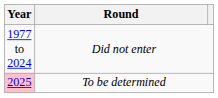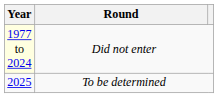1977 to 2024 | Year: no background -> lightyellow background
2025 | Year: pink background -> no background
